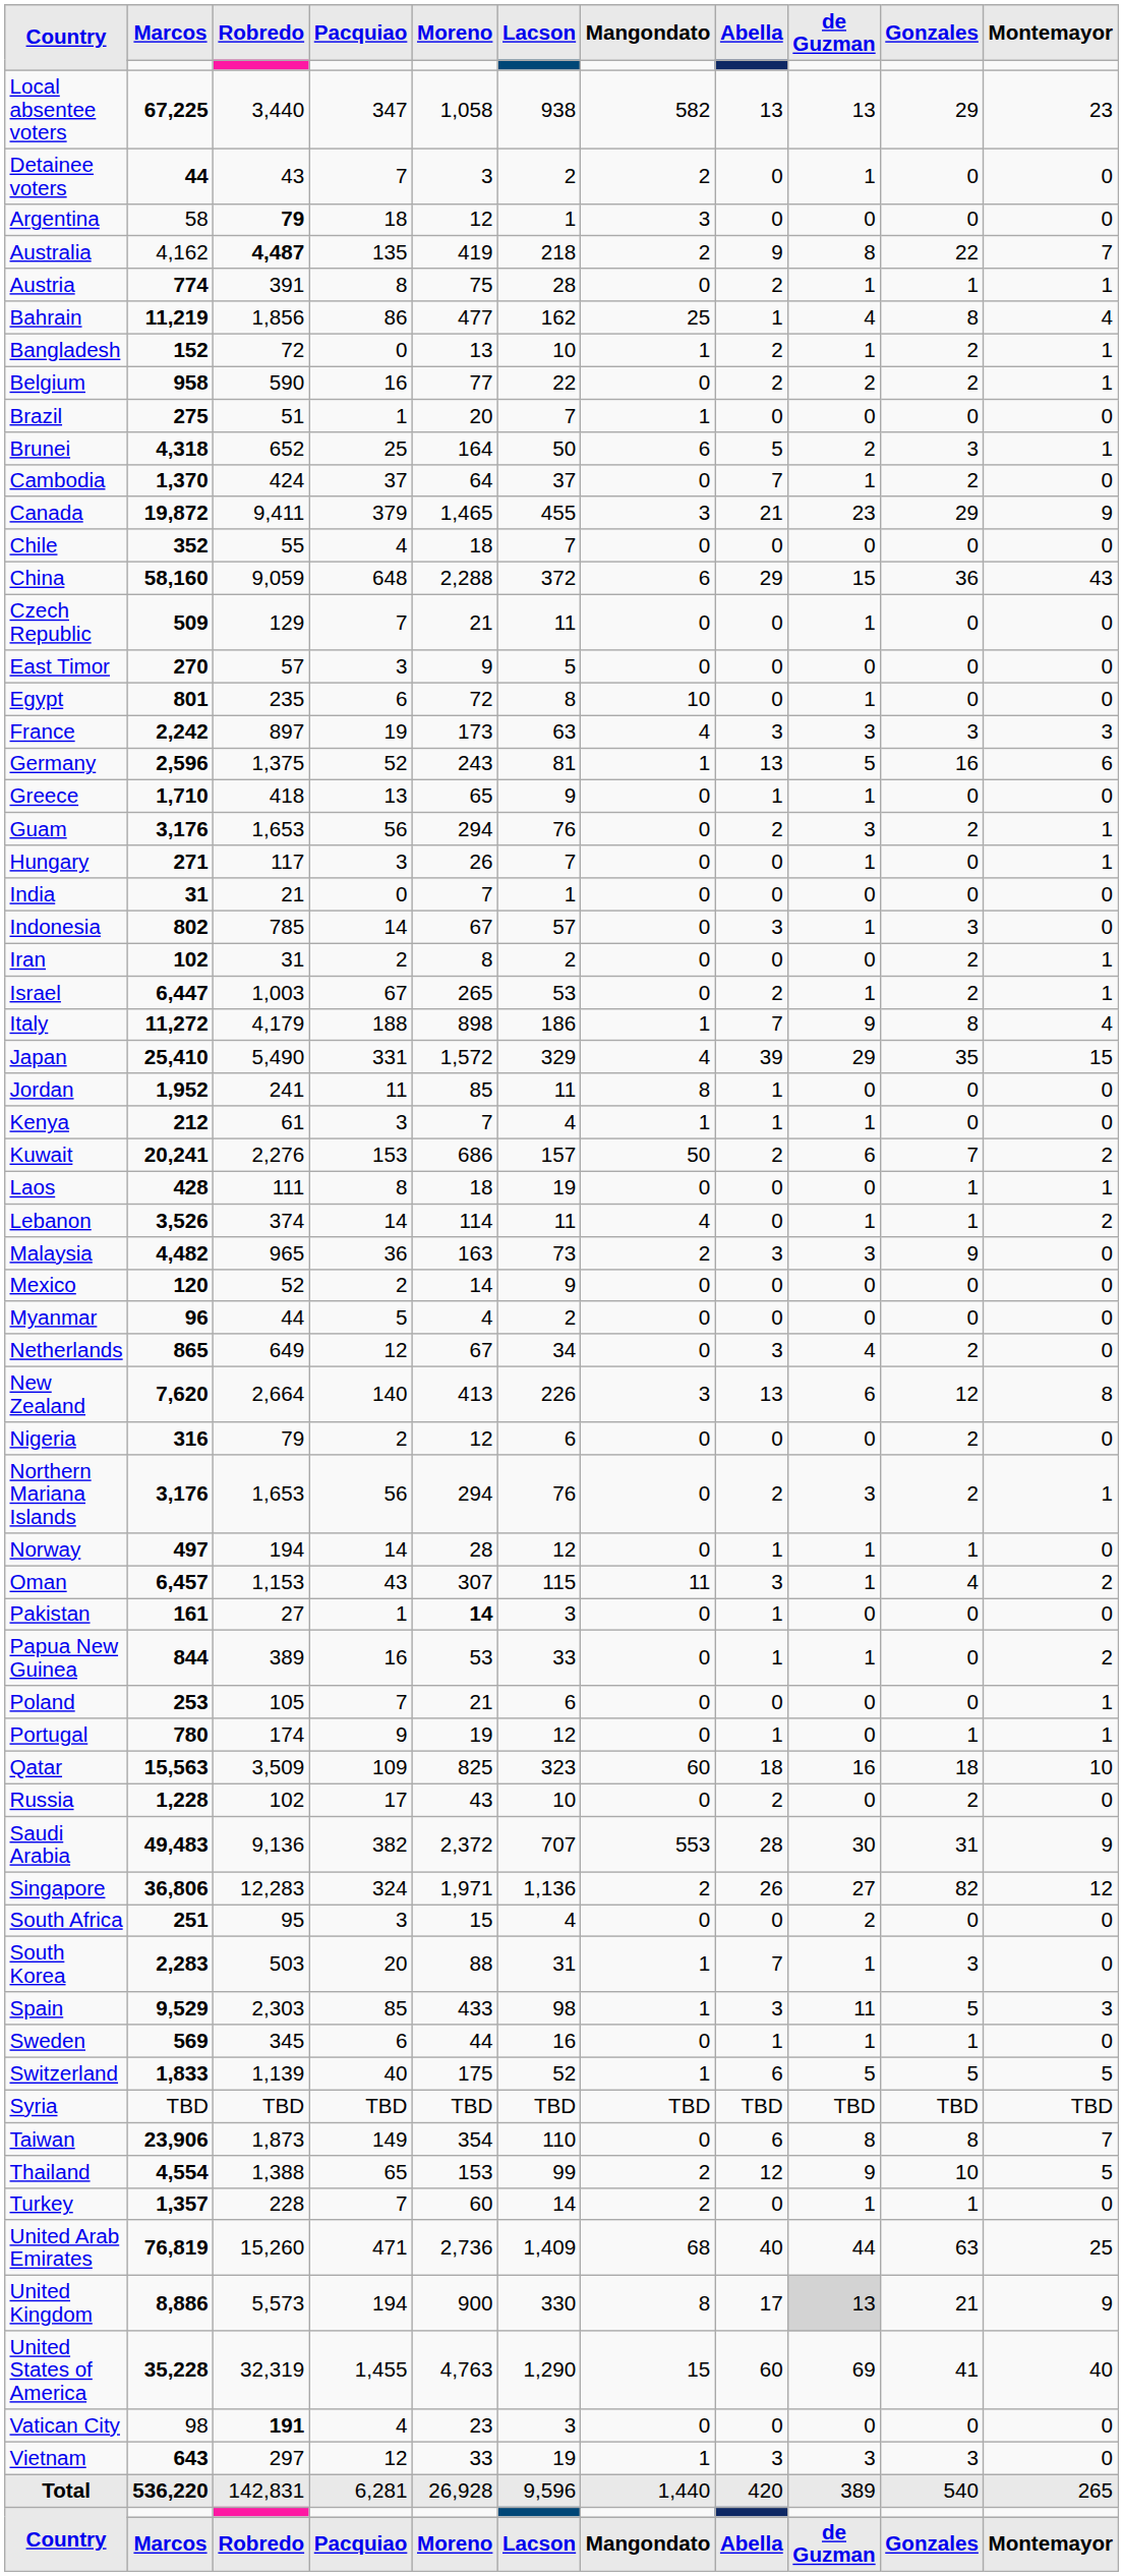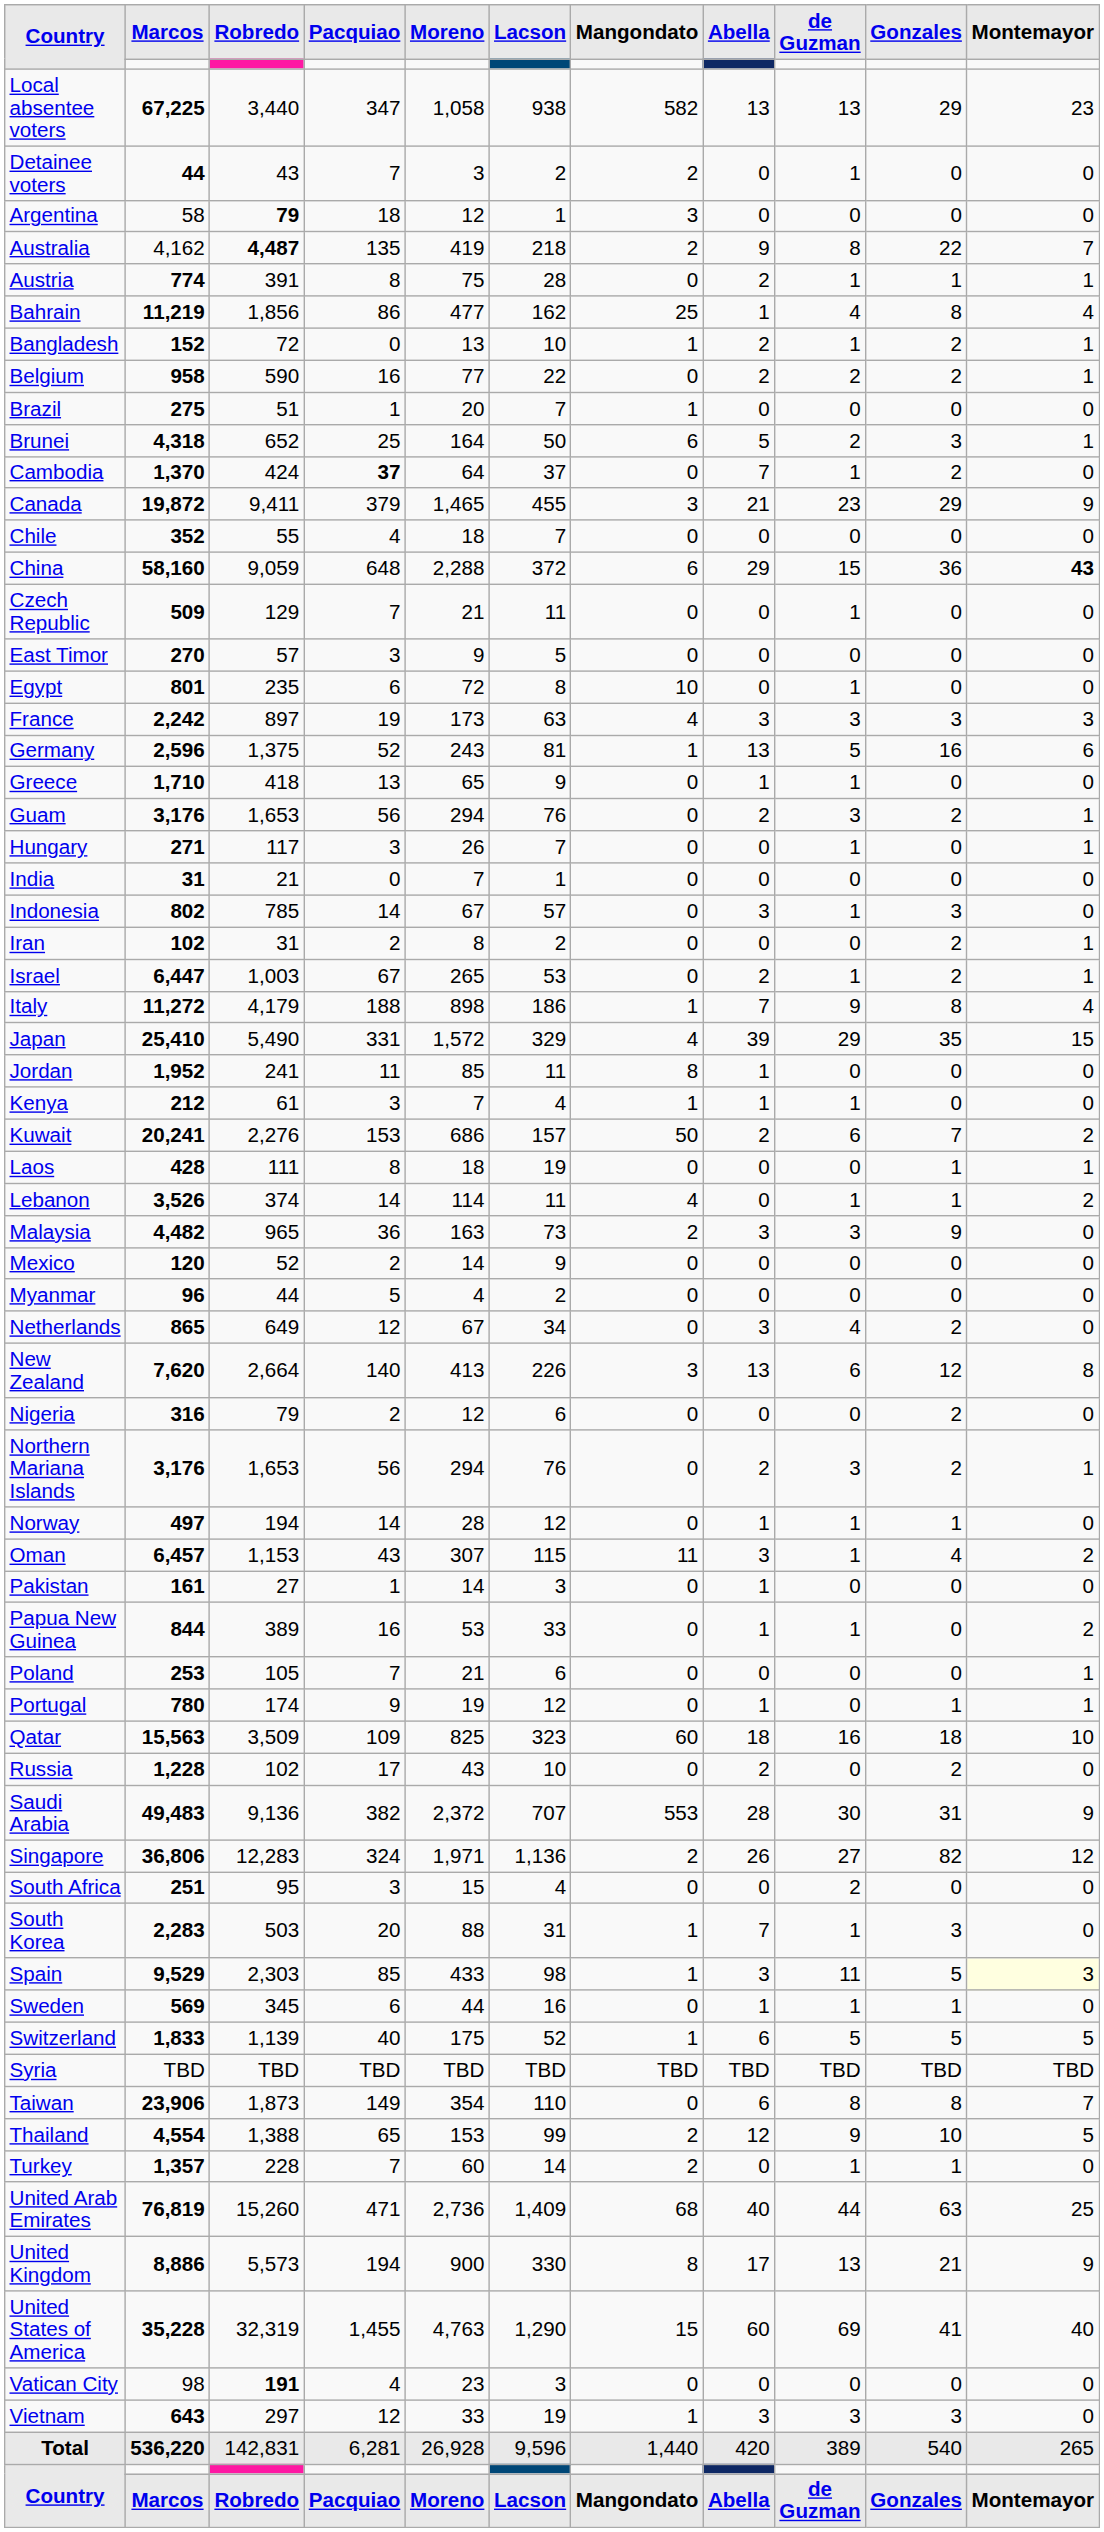Cambodia | Pacquiao: normal -> bold
China | Montemayor: normal -> bold
Pakistan | Moreno: bold -> normal
Spain | Montemayor: no background -> lightyellow background
United Kingdom | de Guzman: lightgrey background -> no background
